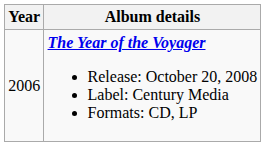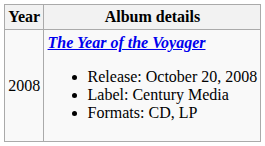row 2 | Year: 2006 -> 2008
